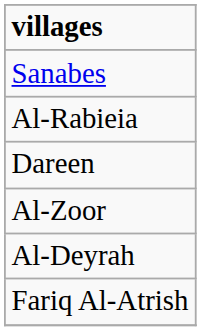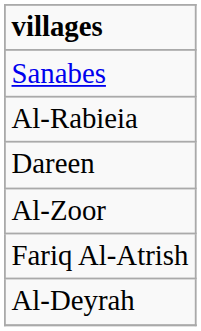row 6 | column 1: Al-Deyrah -> Fariq Al-Atrish
row 7 | column 1: Fariq Al-Atrish -> Al-Deyrah
